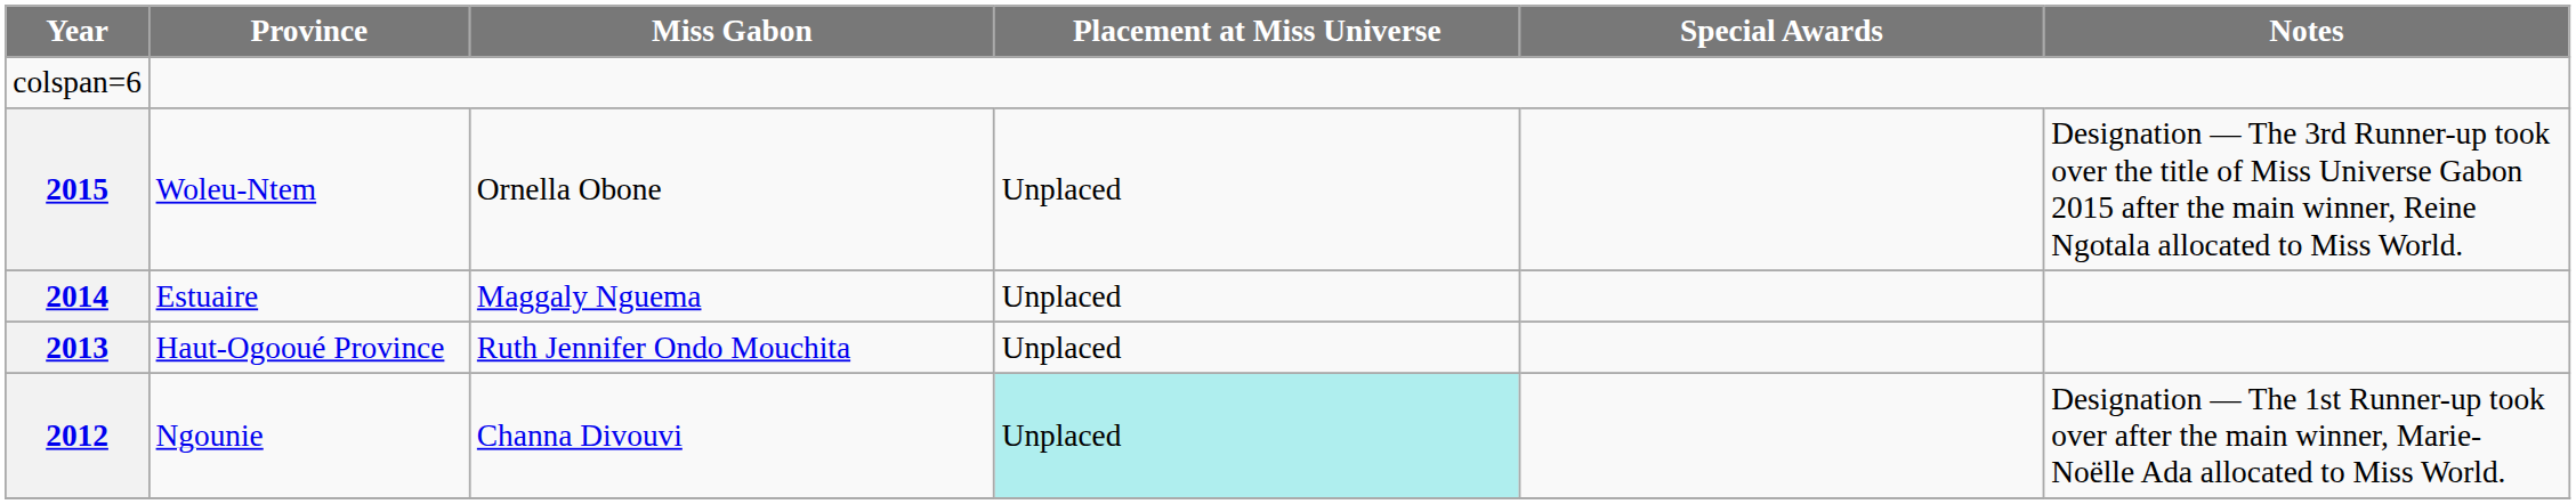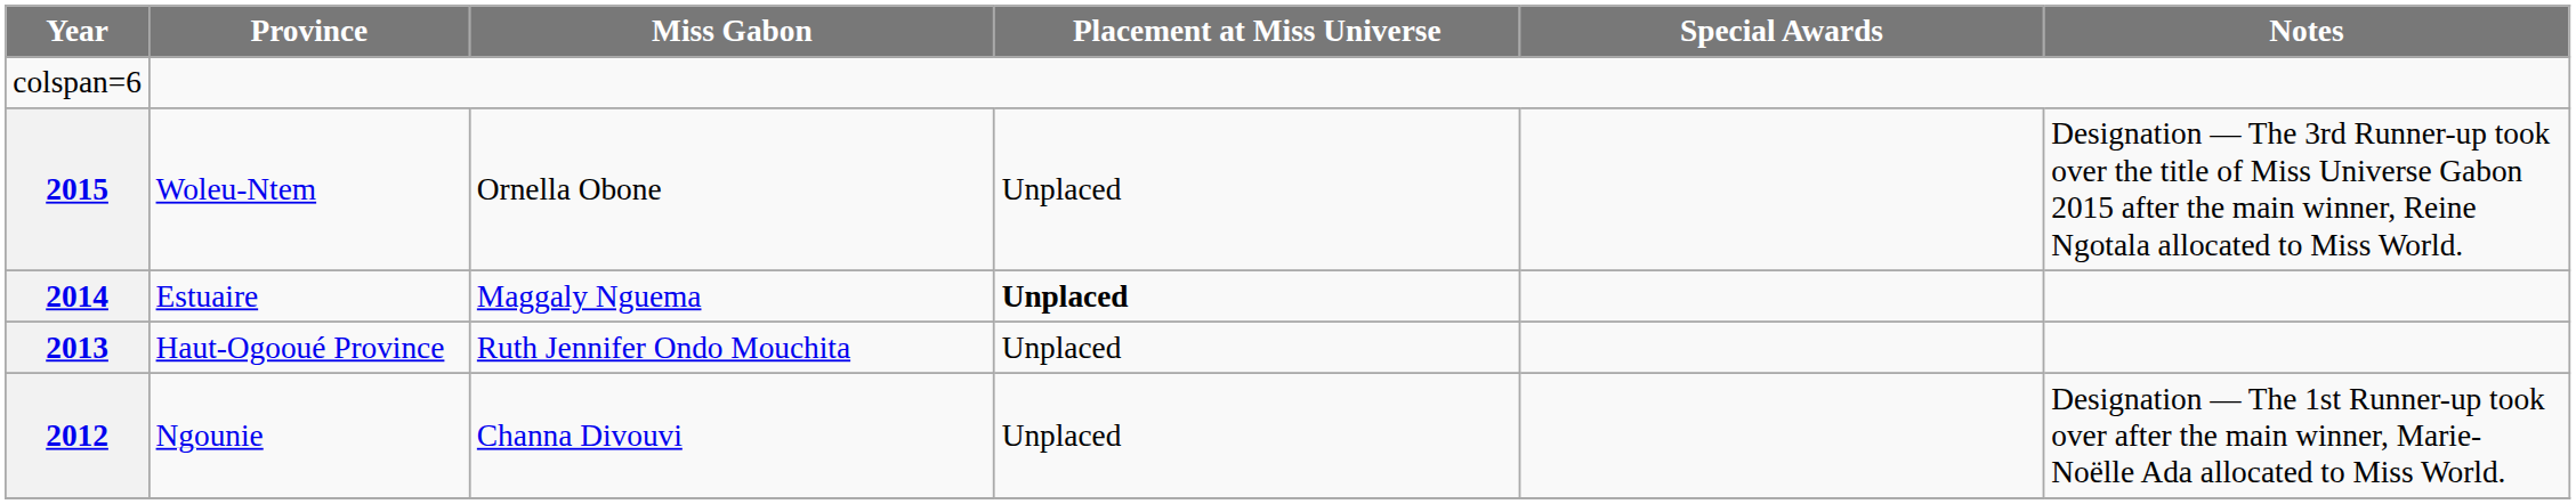Estuaire | Placement at Miss Universe: normal -> bold
Ngounie | Placement at Miss Universe: paleturquoise background -> no background
